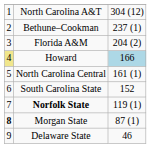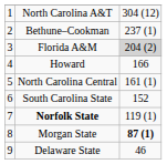Florida A&M | column 3: no background -> lightgrey background
Howard | column 1: khaki background -> no background
Howard | column 3: lightblue background -> no background
Morgan State | column 1: bold -> normal
Morgan State | column 3: normal -> bold
